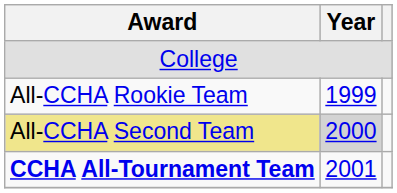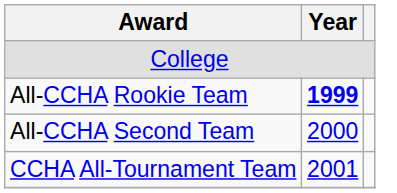All-CCHA Rookie Team | Year: normal -> bold
All-CCHA Second Team | Award: khaki background -> no background
All-CCHA Second Team | Year: lightgrey background -> no background
CCHA All-Tournament Team | Award: bold -> normal
